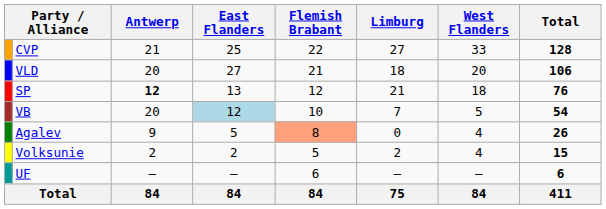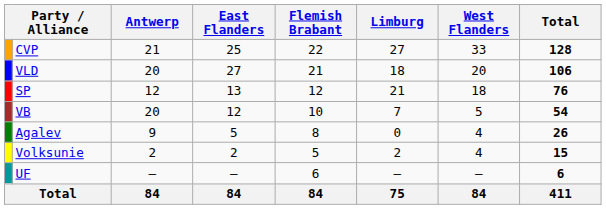SP | Antwerp: bold -> normal
VB | East Flanders: lightblue background -> no background
Agalev | Flemish Brabant: lightsalmon background -> no background
